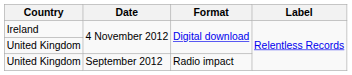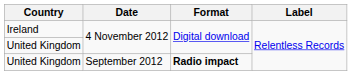United Kingdom / September 2012 | Format: normal -> bold
